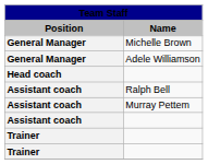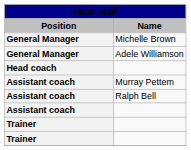row 6 | Name: Ralph Bell -> Murray Pettem
row 7 | Name: Murray Pettem -> Ralph Bell
